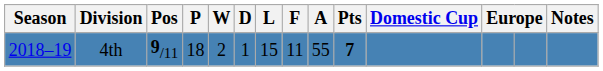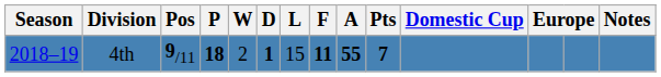4th | P: normal -> bold
4th | D: normal -> bold
4th | F: normal -> bold
4th | A: normal -> bold
